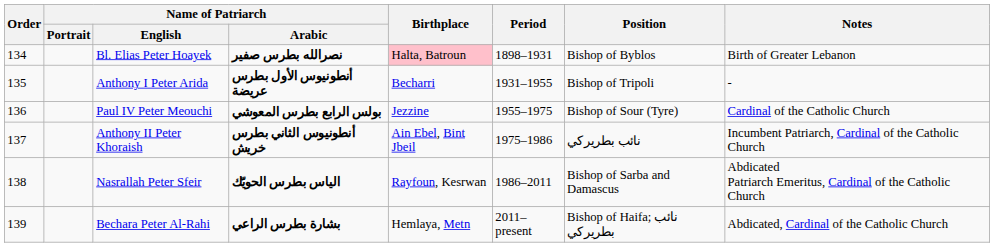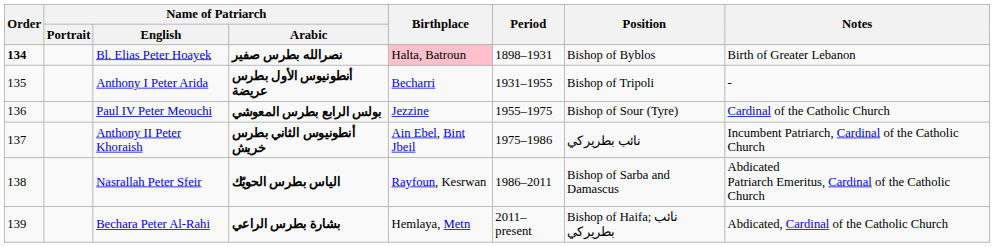Bl. Elias Peter Hoayek | Order: normal -> bold
